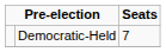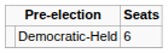Democratic-Held | column 3: 7 -> 6
